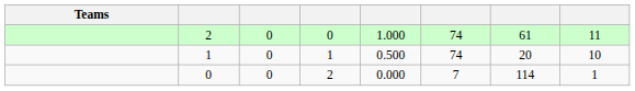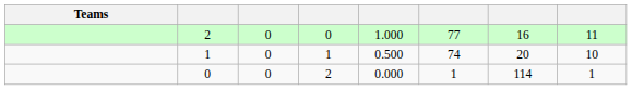row 2 | column 6: 74 -> 77
row 2 | column 7: 61 -> 16
row 4 | column 6: 7 -> 1
